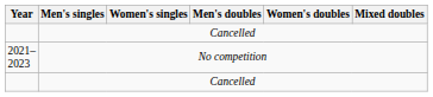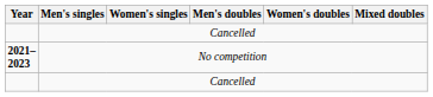2021– 2023 | Year: normal -> bold
